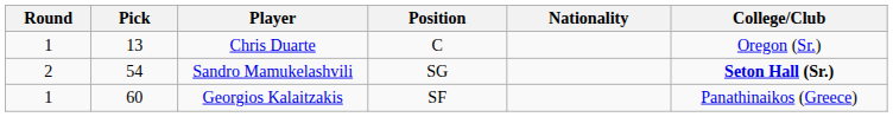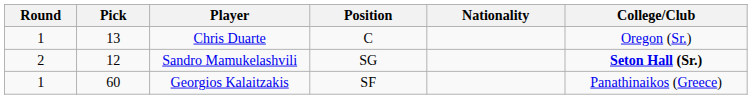Sandro Mamukelashvili | Pick: 54 -> 12
